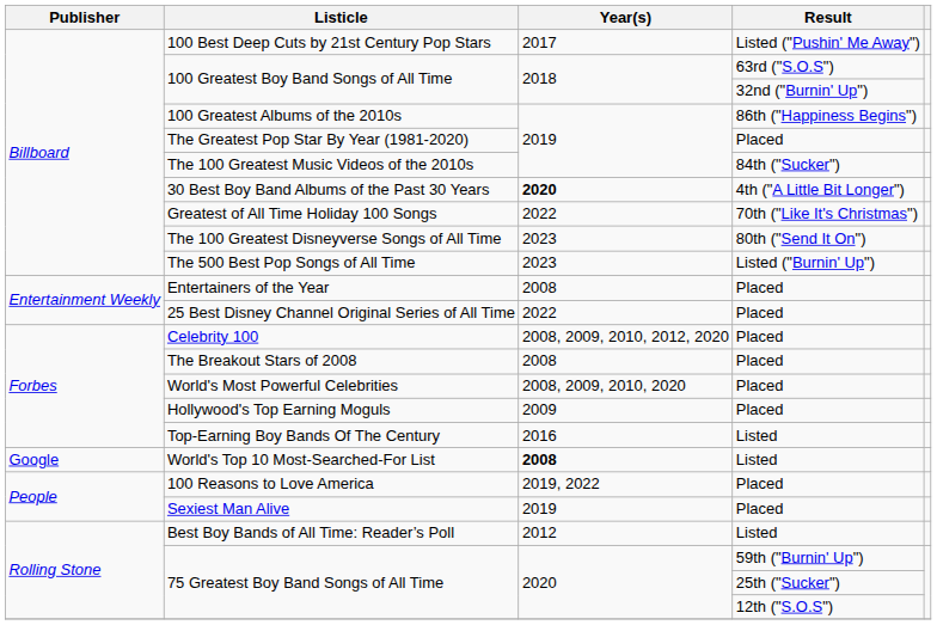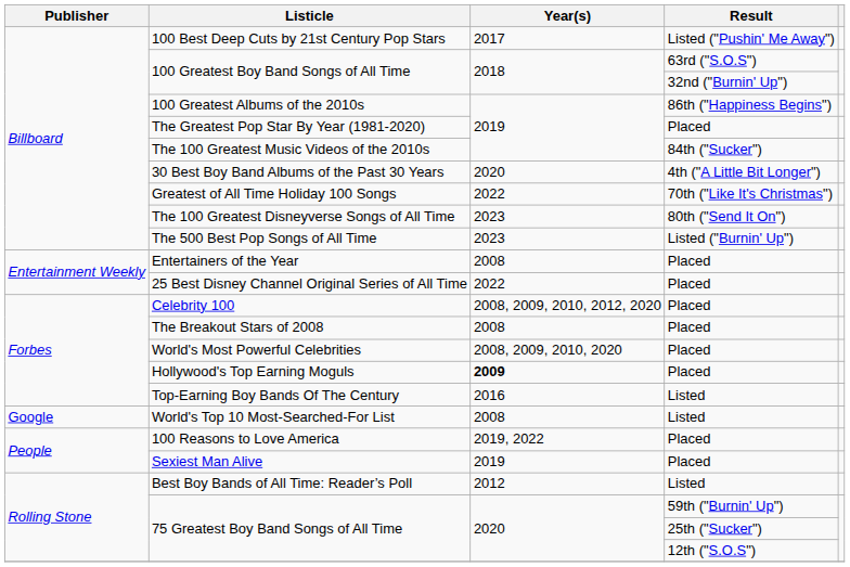30 Best Boy Band Albums of the Past 30 Years | Year(s): bold -> normal
Hollywood's Top Earning Moguls | Year(s): normal -> bold
World's Top 10 Most-Searched-For List | Year(s): bold -> normal
